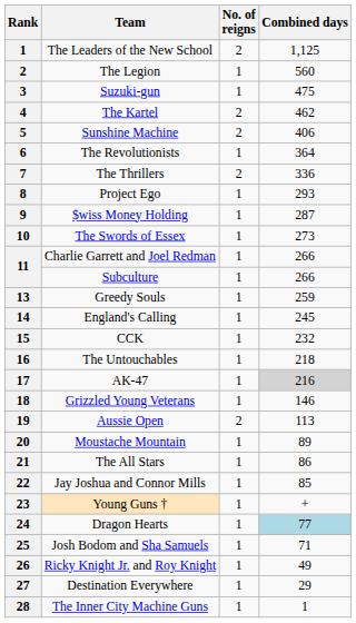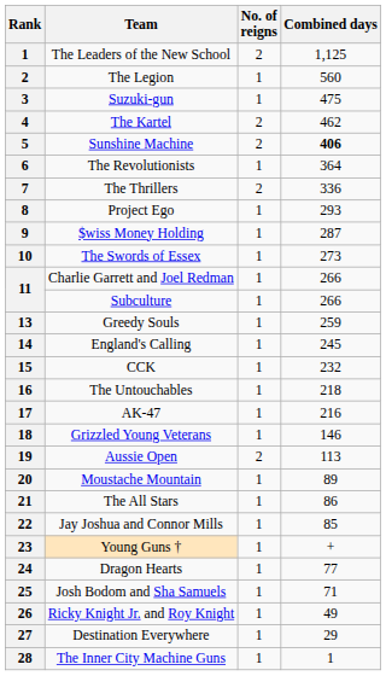Sunshine Machine | Combined days: normal -> bold
AK-47 | Combined days: lightgrey background -> no background
Dragon Hearts | Combined days: lightblue background -> no background
